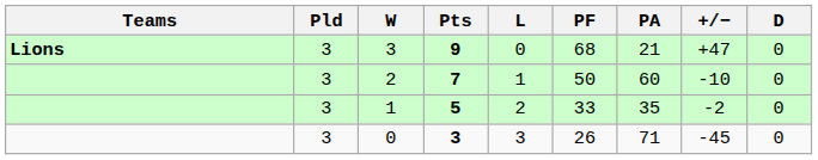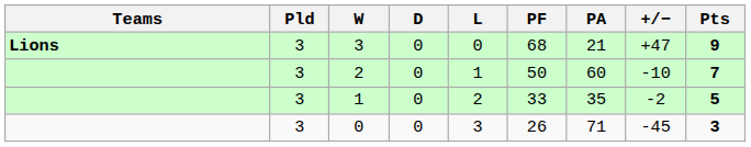columns swapped: D <-> Pts
